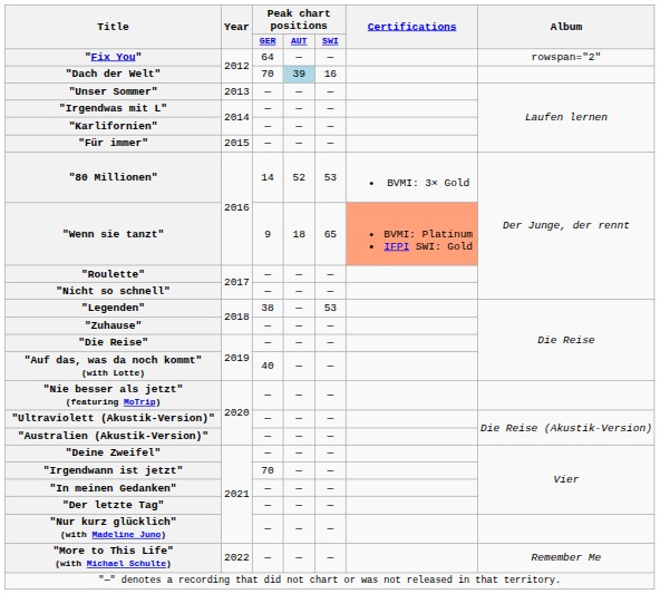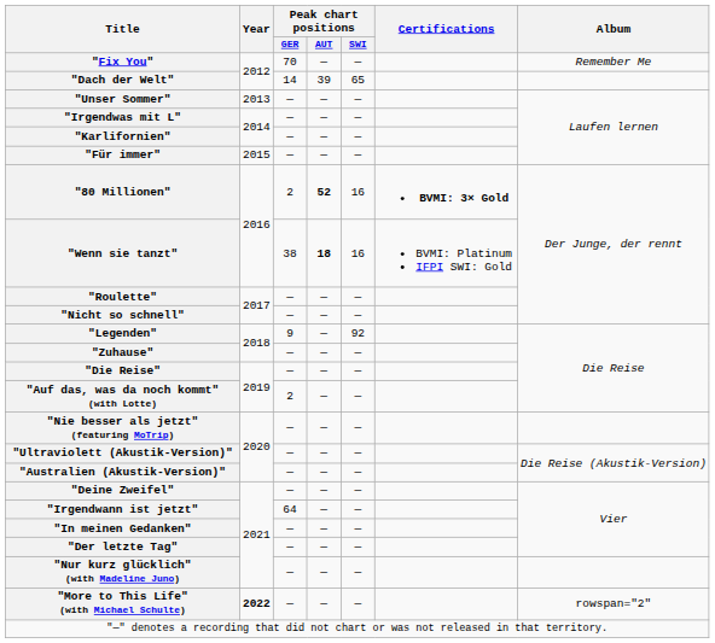"Fix You" | Peak chart positions / GER: 64 -> 70
"Fix You" | Album: rowspan="2" -> Remember Me
"Dach der Welt" | Peak chart positions / GER: 70 -> 14
"Dach der Welt" | Peak chart positions / AUT: lightblue background -> no background
"Dach der Welt" | Peak chart positions / SWI: 16 -> 65
"80 Millionen" | Peak chart positions / GER: 14 -> 2
"80 Millionen" | Peak chart positions / AUT: normal -> bold
"80 Millionen" | Peak chart positions / SWI: 53 -> 16
"80 Millionen" | Certifications: normal -> bold
"Wenn sie tanzt" | Peak chart positions / GER: 9 -> 38
"Wenn sie tanzt" | Peak chart positions / AUT: normal -> bold
"Wenn sie tanzt" | Peak chart positions / SWI: 65 -> 16
"Wenn sie tanzt" | Certifications: lightsalmon background -> no background
"Legenden" | Peak chart positions / GER: 38 -> 9
"Legenden" | Peak chart positions / SWI: 53 -> 92
"Auf das, was da noch kommt" (with Lotte) | Peak chart positions / GER: 40 -> 2
"Irgendwann ist jetzt" | Peak chart positions / GER: 70 -> 64
"More to This Life" (with Michael Schulte) | Year: normal -> bold
"More to This Life" (with Michael Schulte) | Album: Remember Me -> rowspan="2"
